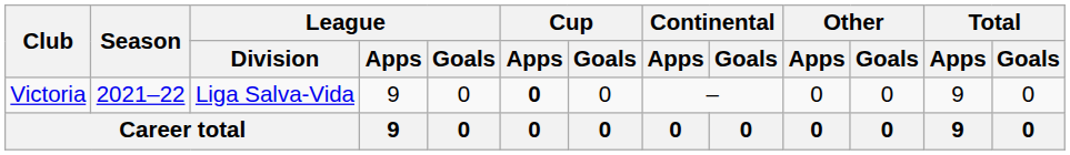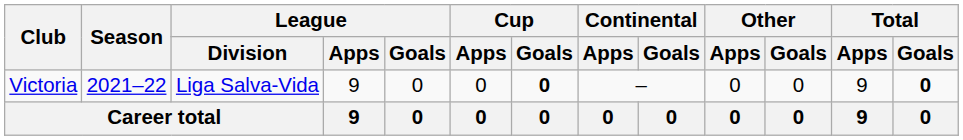Victoria | Cup / Apps: bold -> normal
Victoria | Cup / Goals: normal -> bold
Victoria | Total / Goals: normal -> bold
